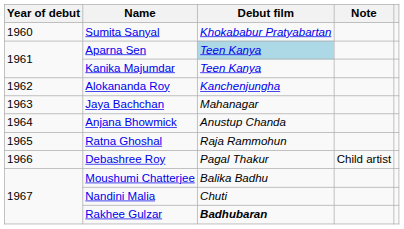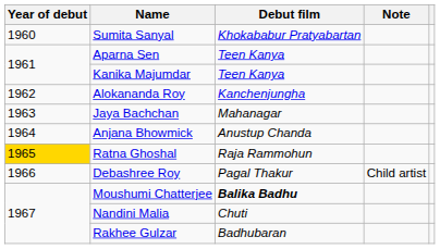Aparna Sen | Debut film: lightblue background -> no background
Ratna Ghoshal | Year of debut: no background -> gold background
Moushumi Chatterjee | Debut film: normal -> bold
Rakhee Gulzar | Debut film: bold -> normal
